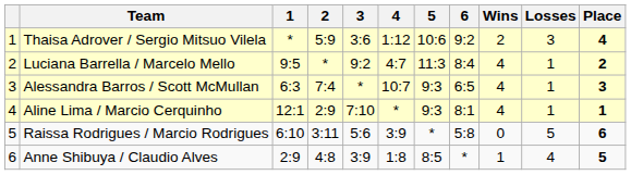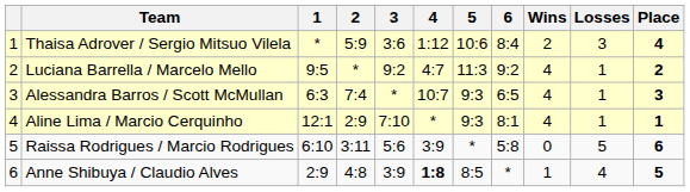Thaisa Adrover / Sergio Mitsuo Vilela | 6: 9:2 -> 8:4
Luciana Barrella / Marcelo Mello | 6: 8:4 -> 9:2
Anne Shibuya / Claudio Alves | 4: normal -> bold
